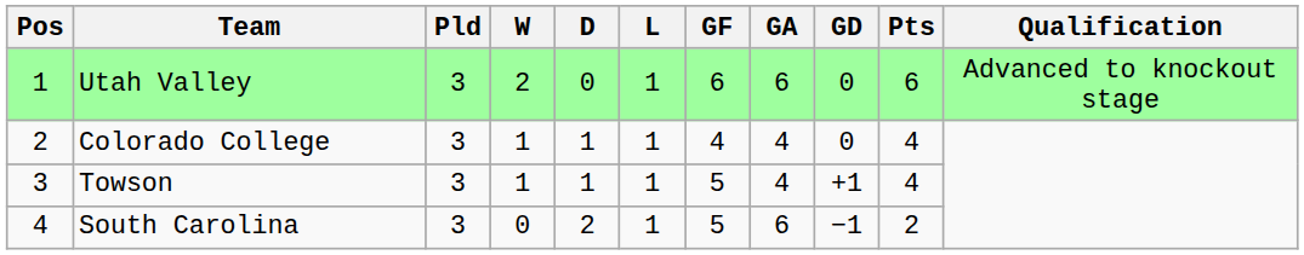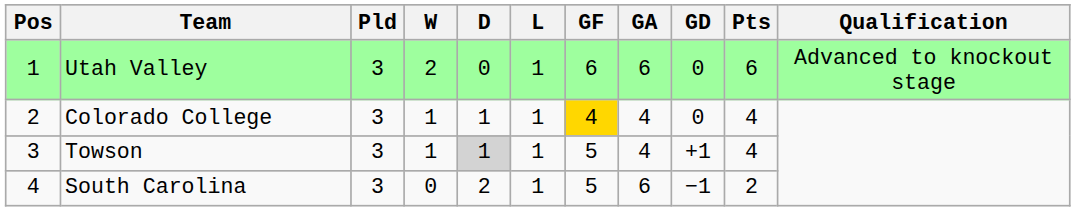Colorado College | GF: no background -> gold background
Towson | D: no background -> lightgrey background
